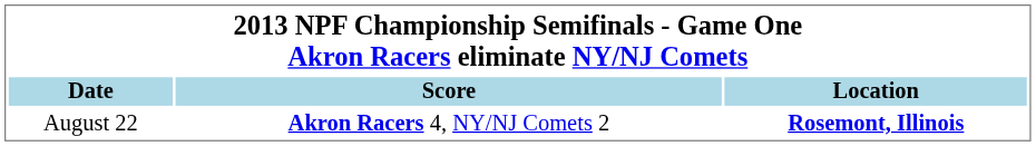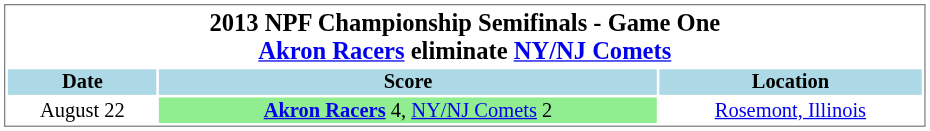August 22 | Score: no background -> lightgreen background
August 22 | Location: bold -> normal
